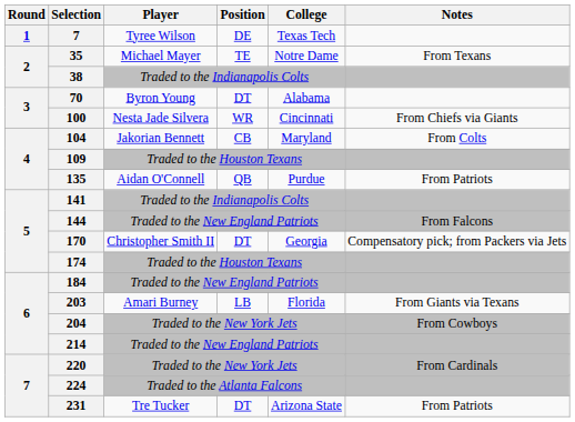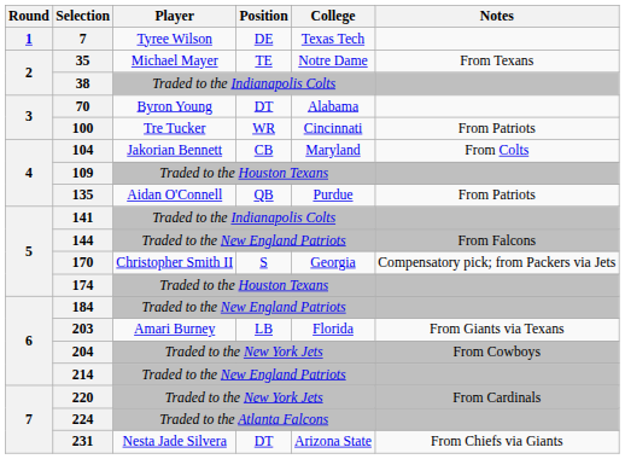100 | Player: Nesta Jade Silvera -> Tre Tucker
100 | Notes: From Chiefs via Giants -> From Patriots
170 | Position: DT -> S
231 | Player: Tre Tucker -> Nesta Jade Silvera
231 | Notes: From Patriots -> From Chiefs via Giants
